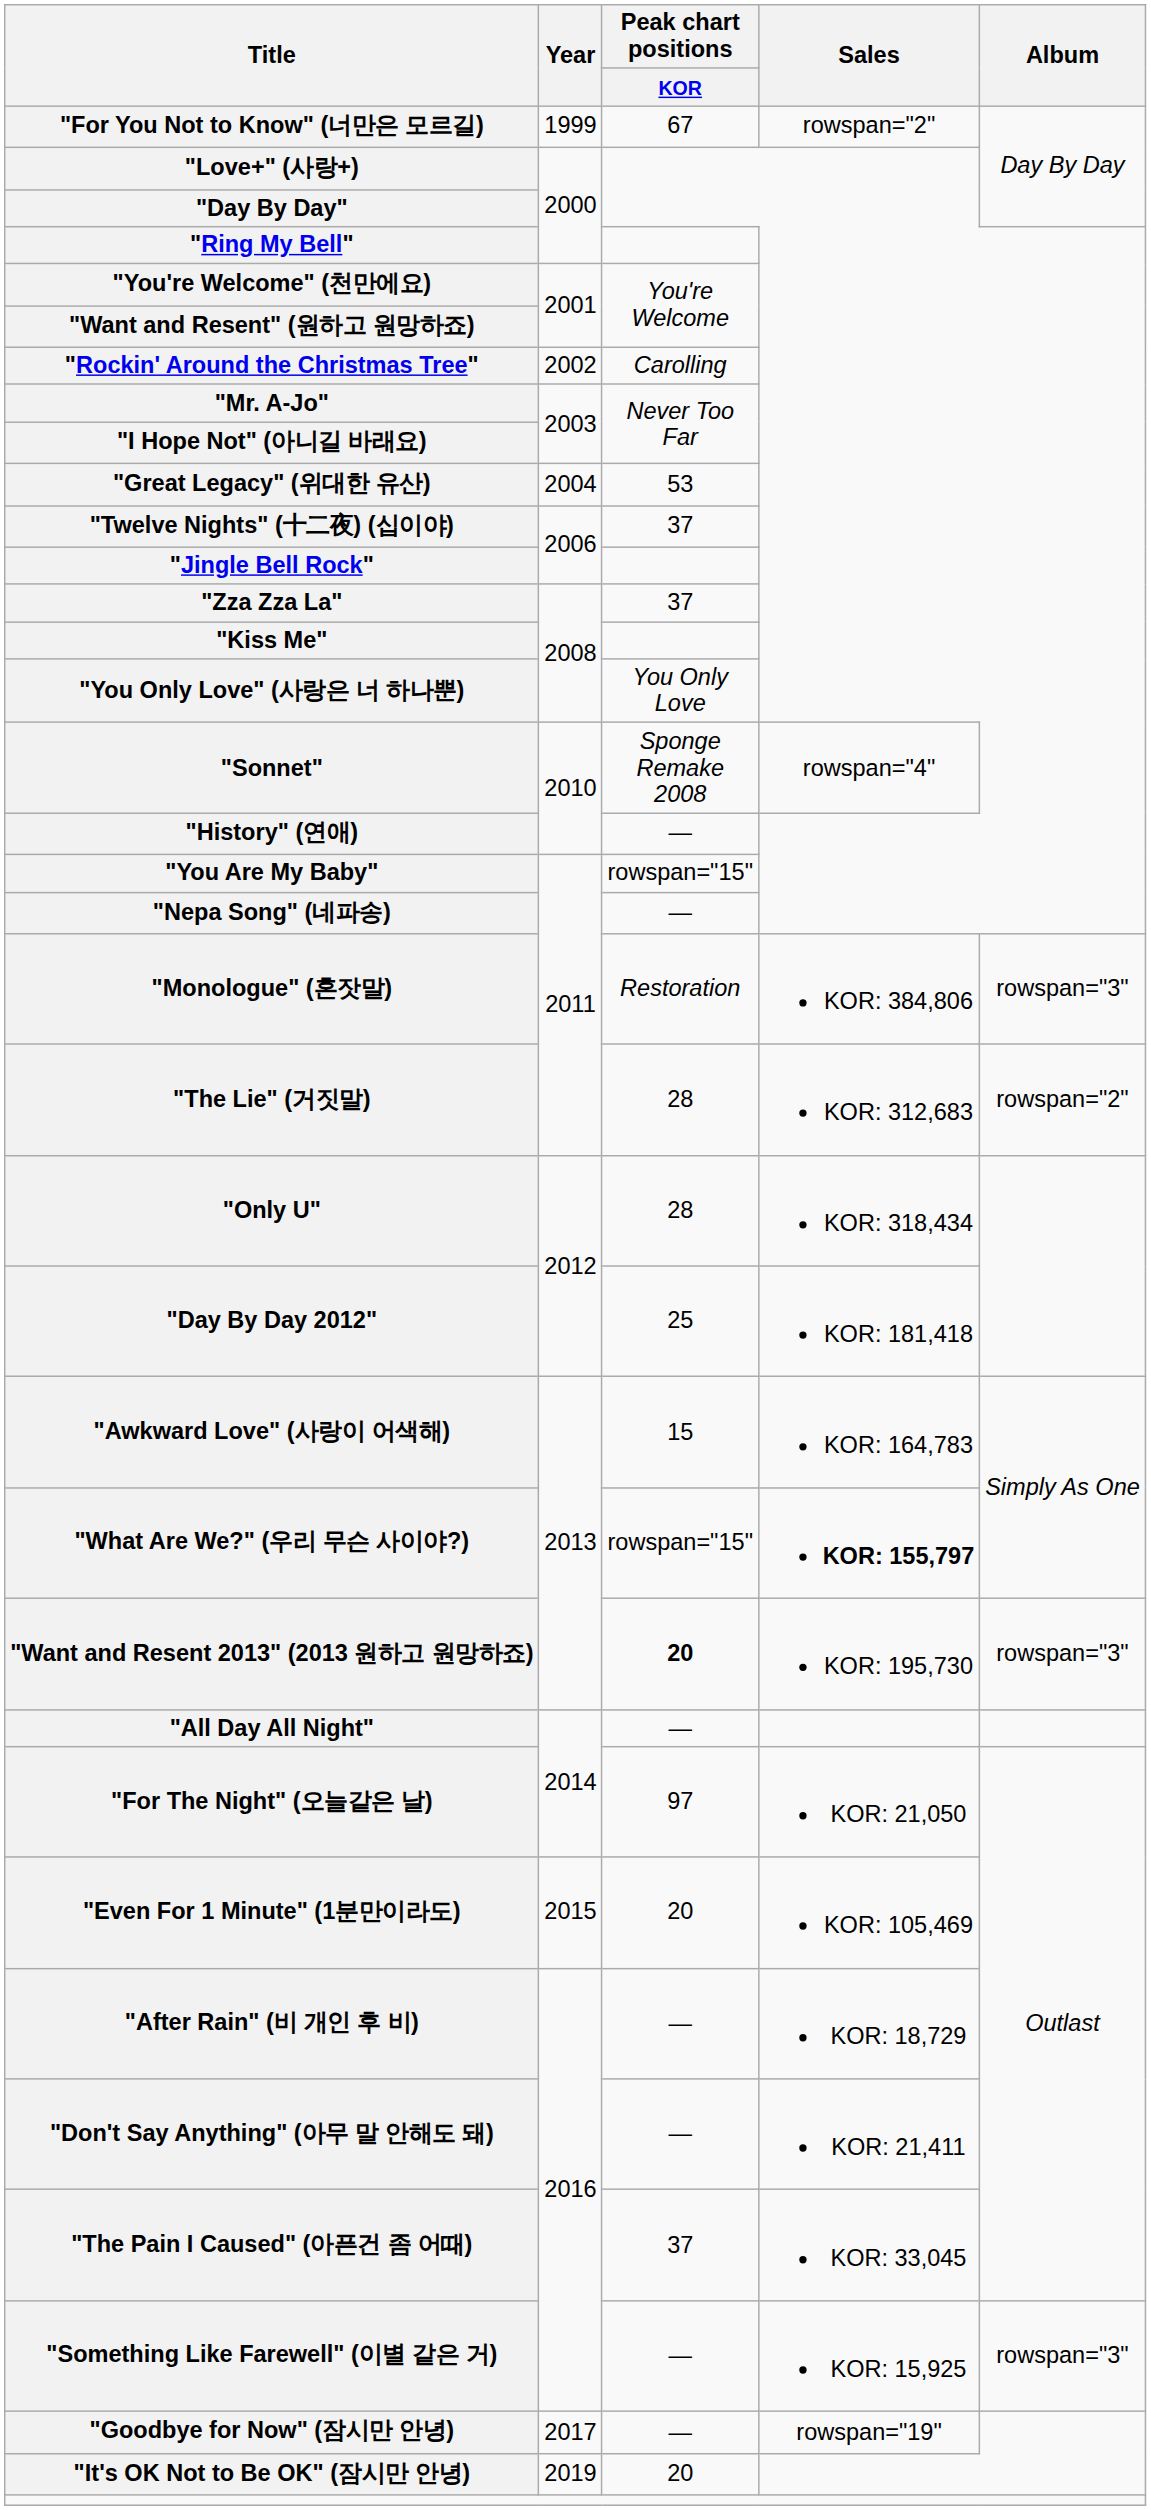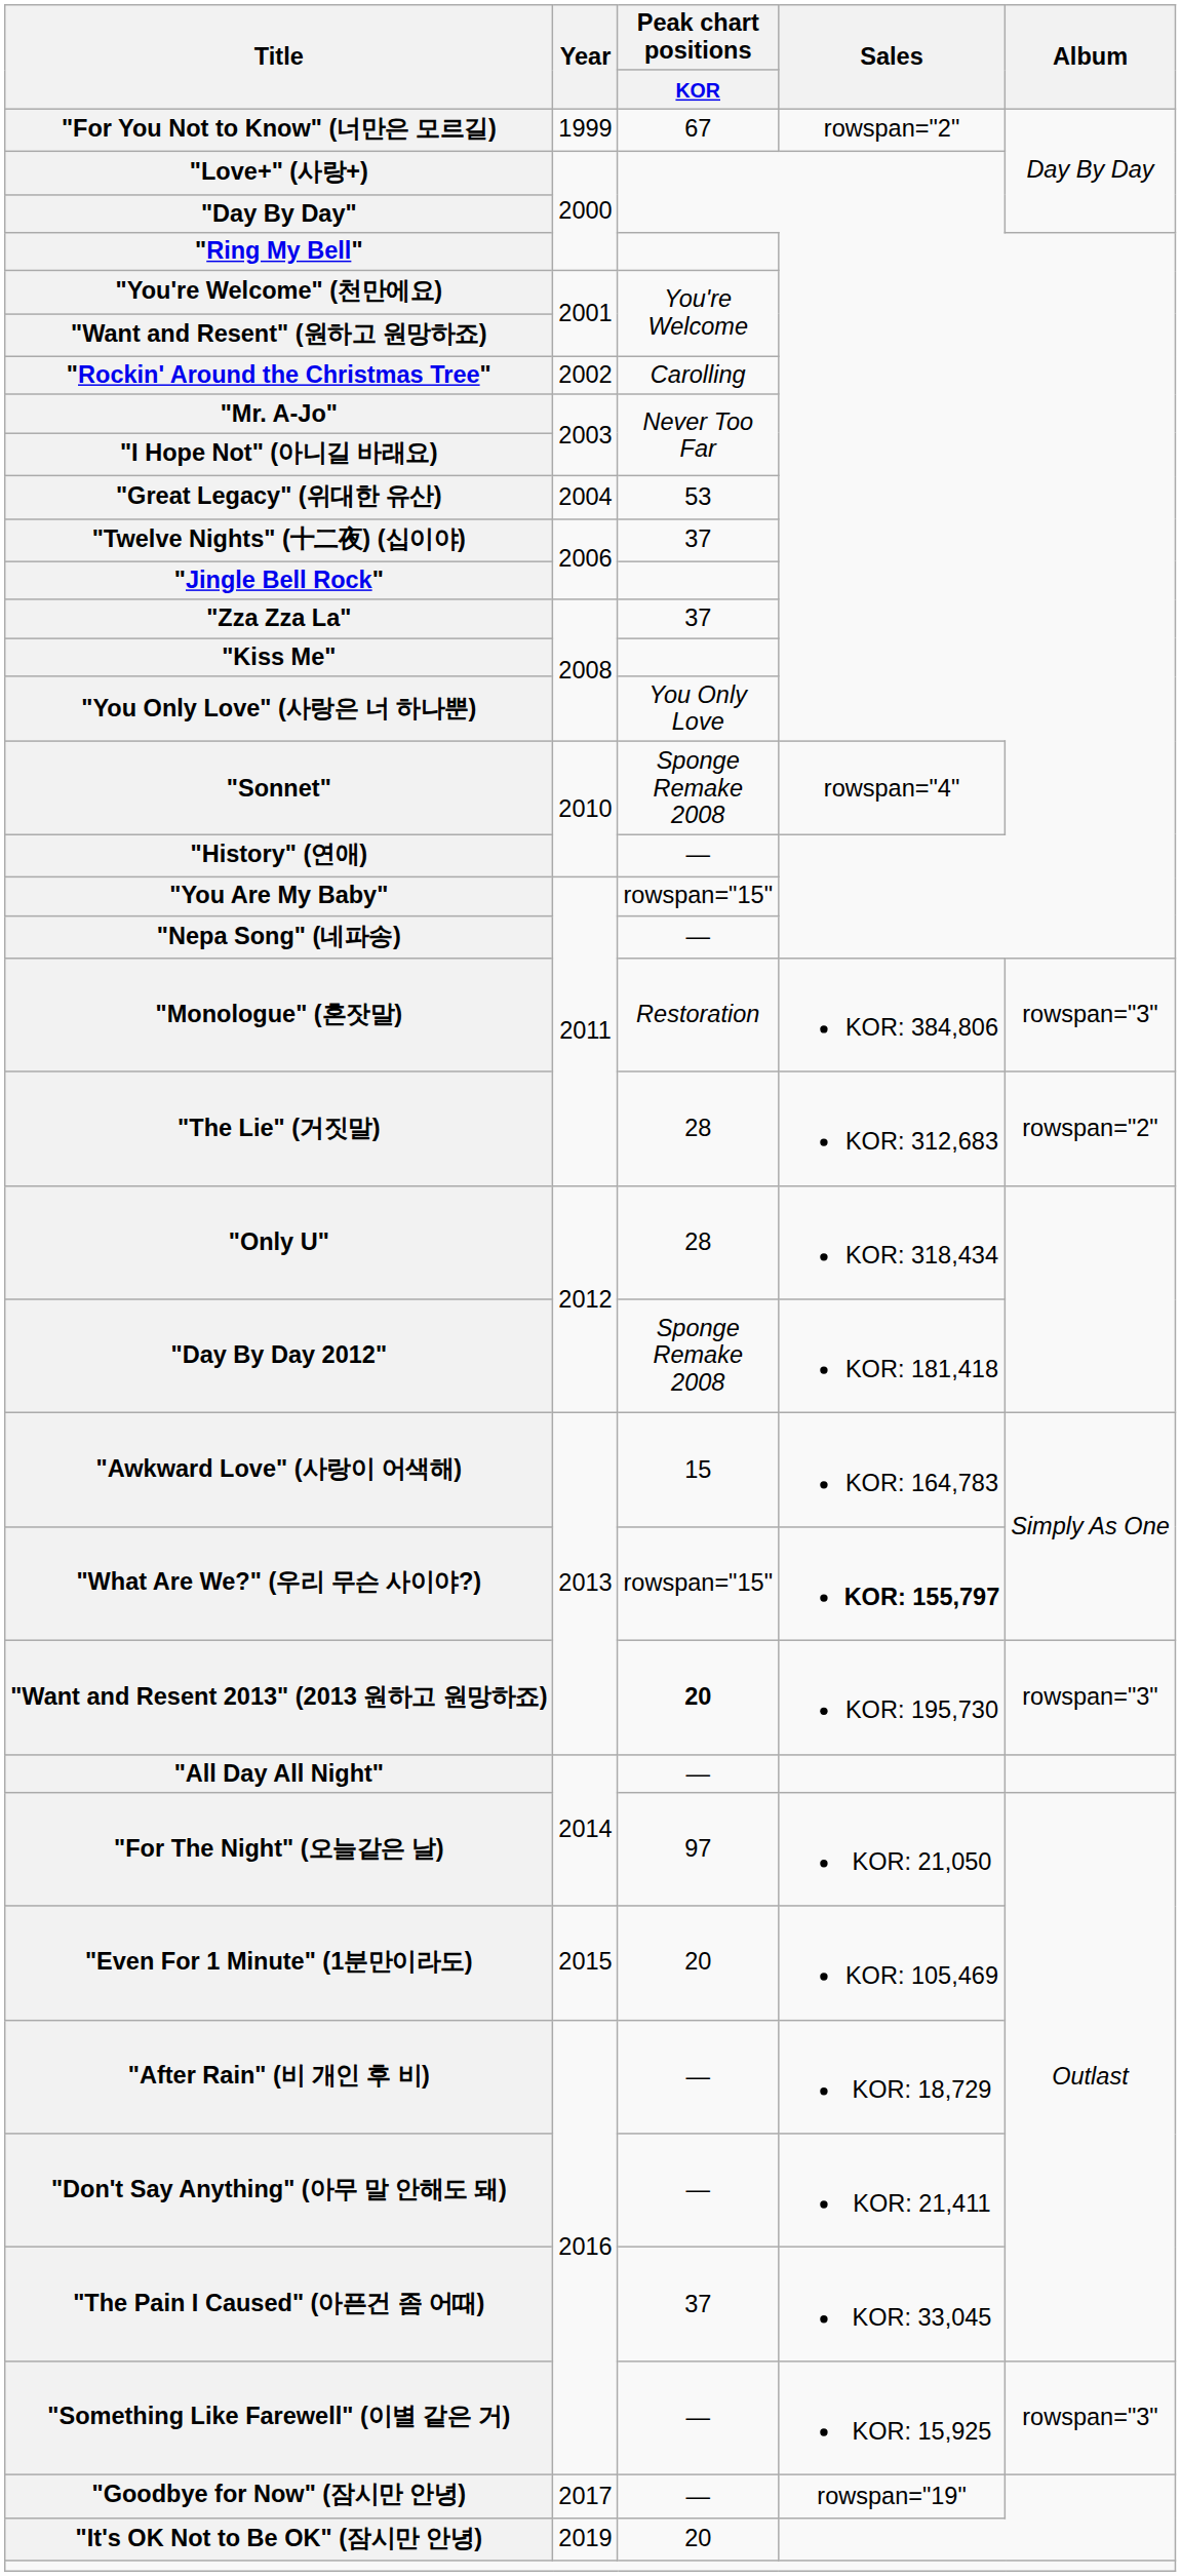"Day By Day 2012" | Peak chart positions / KOR: 25 -> Sponge Remake 2008
